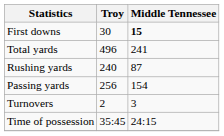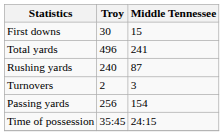First downs | Middle Tennessee: bold -> normal
rows swapped: Passing yards <-> Turnovers
